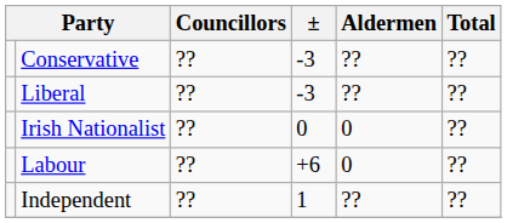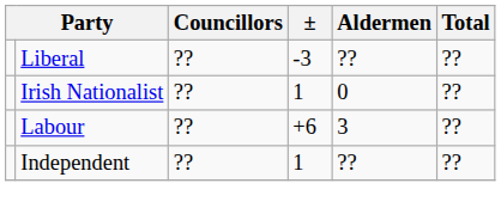- row: Conservative | ?? | -3 | ?? | ??
Irish Nationalist | ±: 0 -> 1
Labour | Aldermen: 0 -> 3
